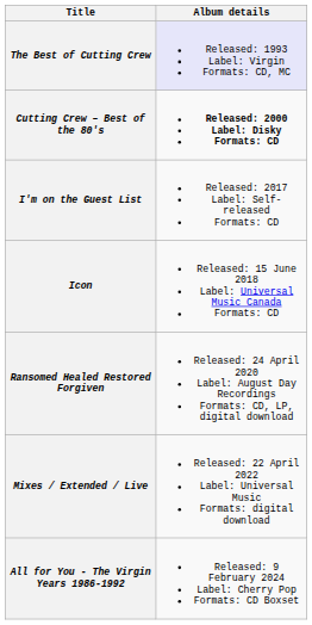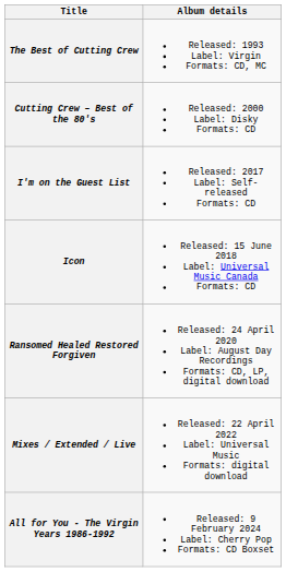The Best of Cutting Crew | Album details: lavender background -> no background
Cutting Crew – Best of the 80's | Album details: bold -> normal
